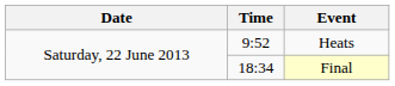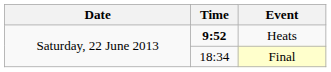Heats | Time: normal -> bold
